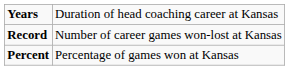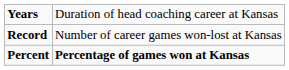Percent | column 2: normal -> bold
